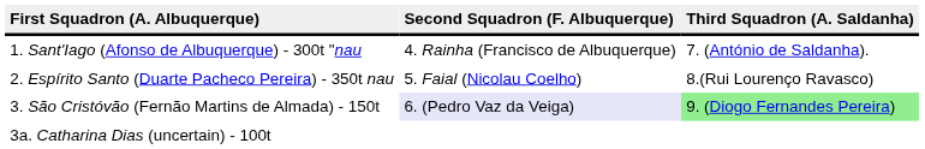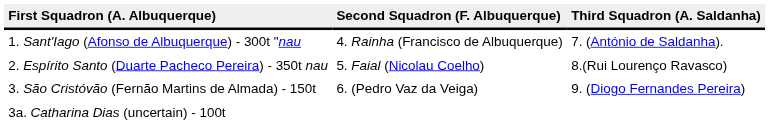3. São Cristóvão (Fernão Martins de Almada) - 150t | Second Squadron (F. Albuquerque): lavender background -> no background
3. São Cristóvão (Fernão Martins de Almada) - 150t | Third Squadron (A. Saldanha): lightgreen background -> no background
